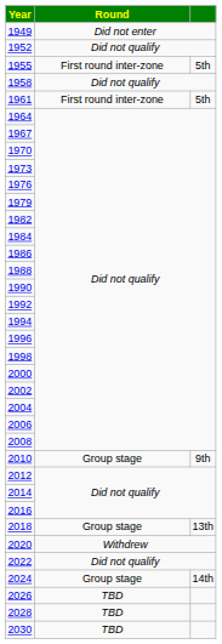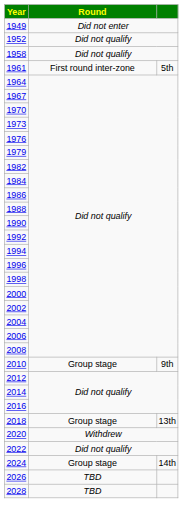- row: 1955 | First round inter-zone | 5th
- row: 2030 | TBD
